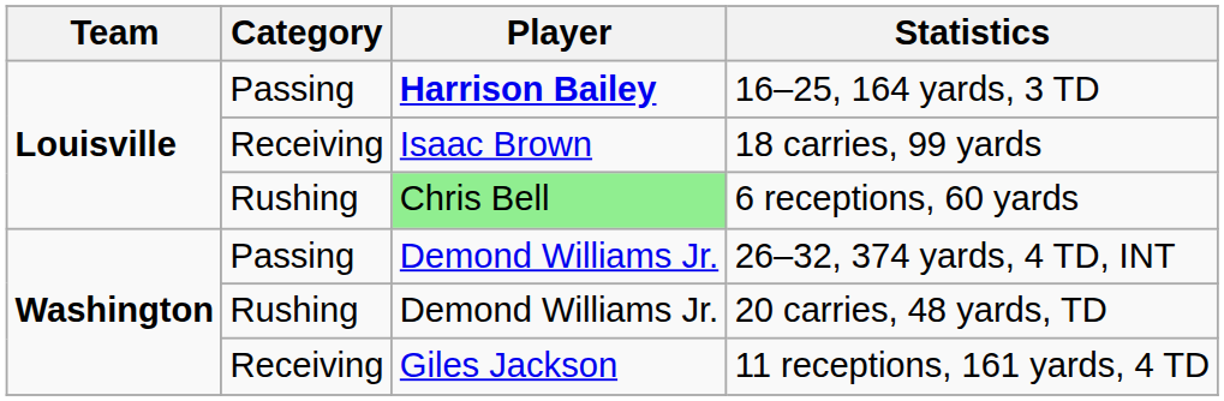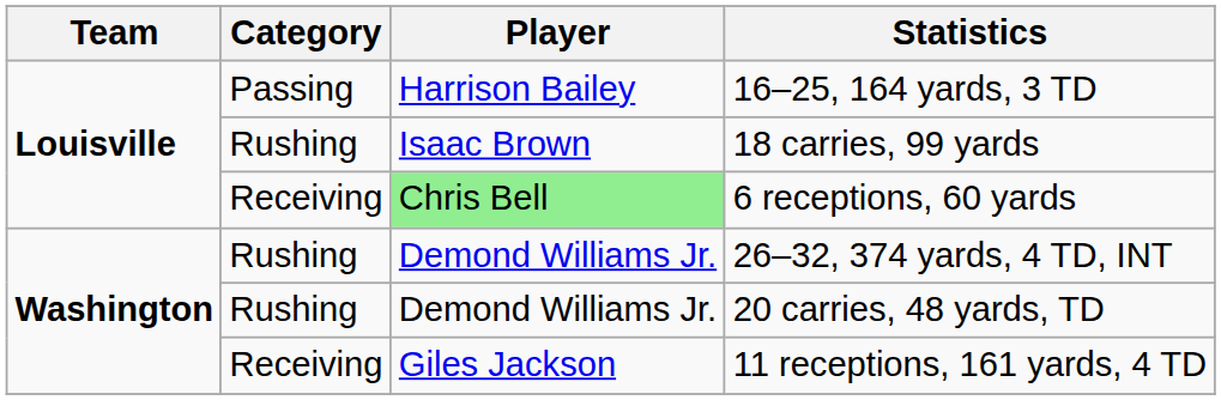16–25, 164 yards, 3 TD | Player: bold -> normal
18 carries, 99 yards | Category: Receiving -> Rushing
6 receptions, 60 yards | Category: Rushing -> Receiving
26–32, 374 yards, 4 TD, INT | Category: Passing -> Rushing
